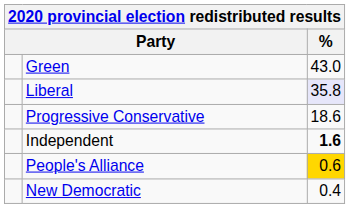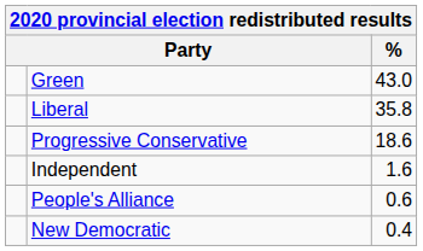Liberal | %: lavender background -> no background
Independent | %: bold -> normal
People's Alliance | %: gold background -> no background
